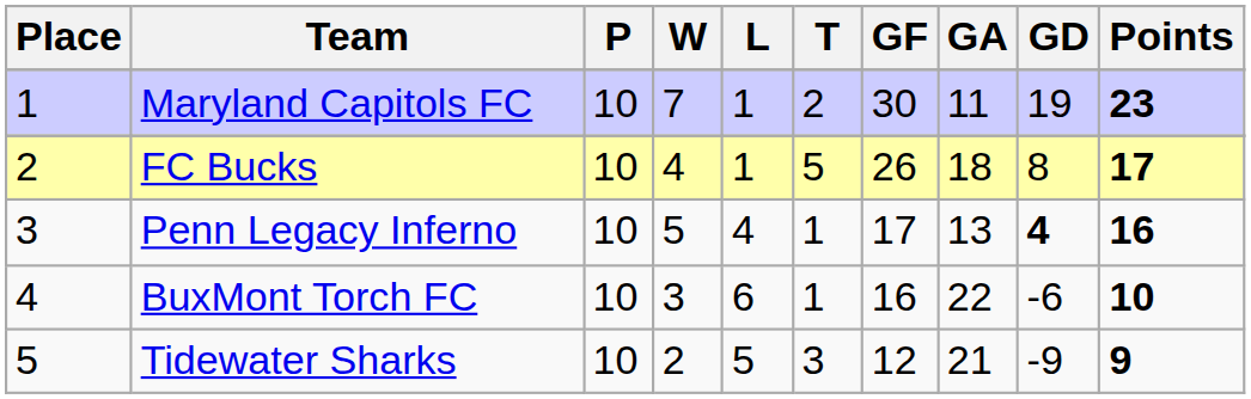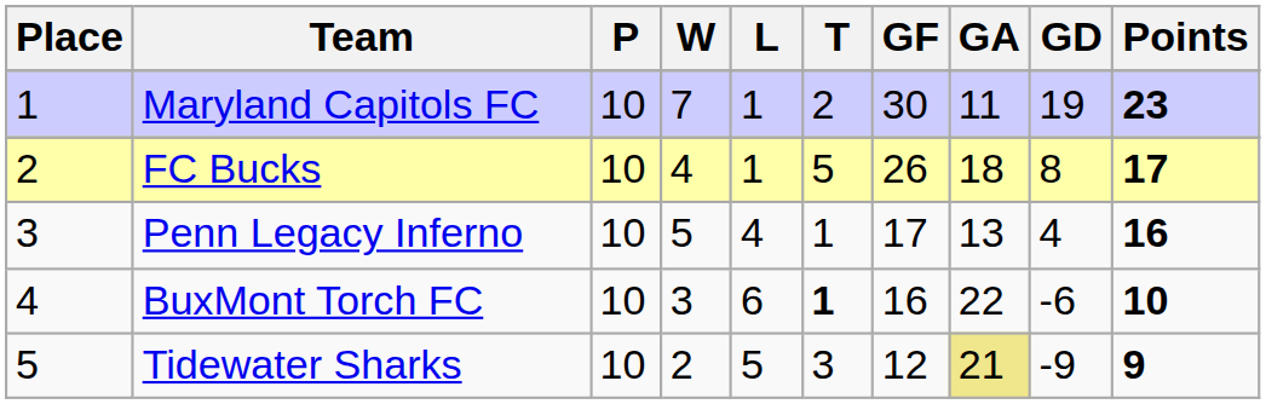Penn Legacy Inferno | GD: bold -> normal
BuxMont Torch FC | T: normal -> bold
Tidewater Sharks | GA: no background -> khaki background
